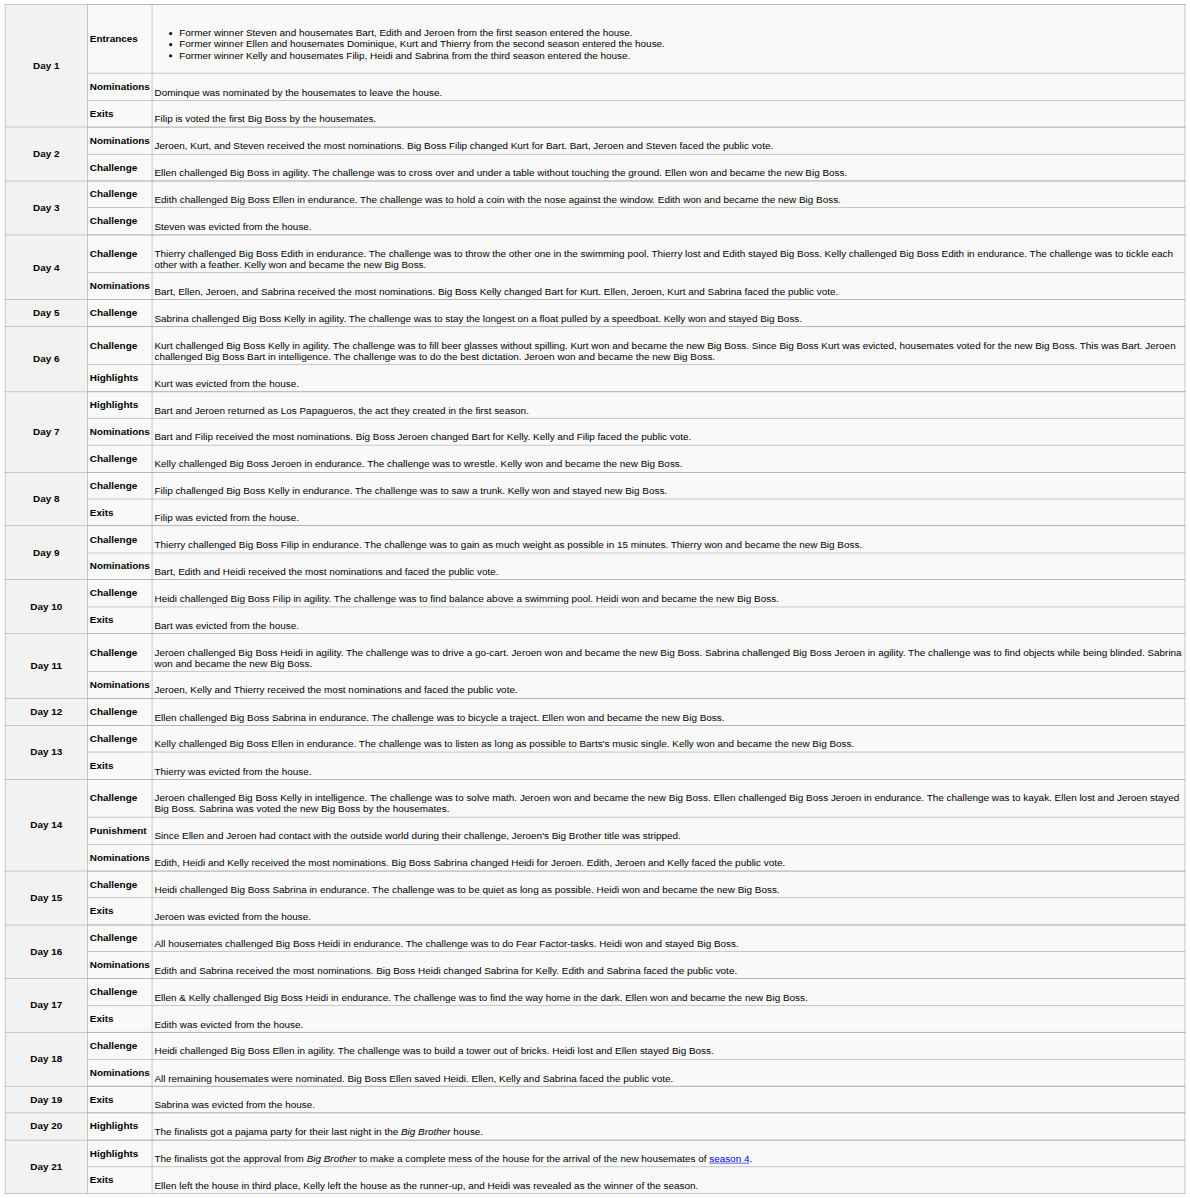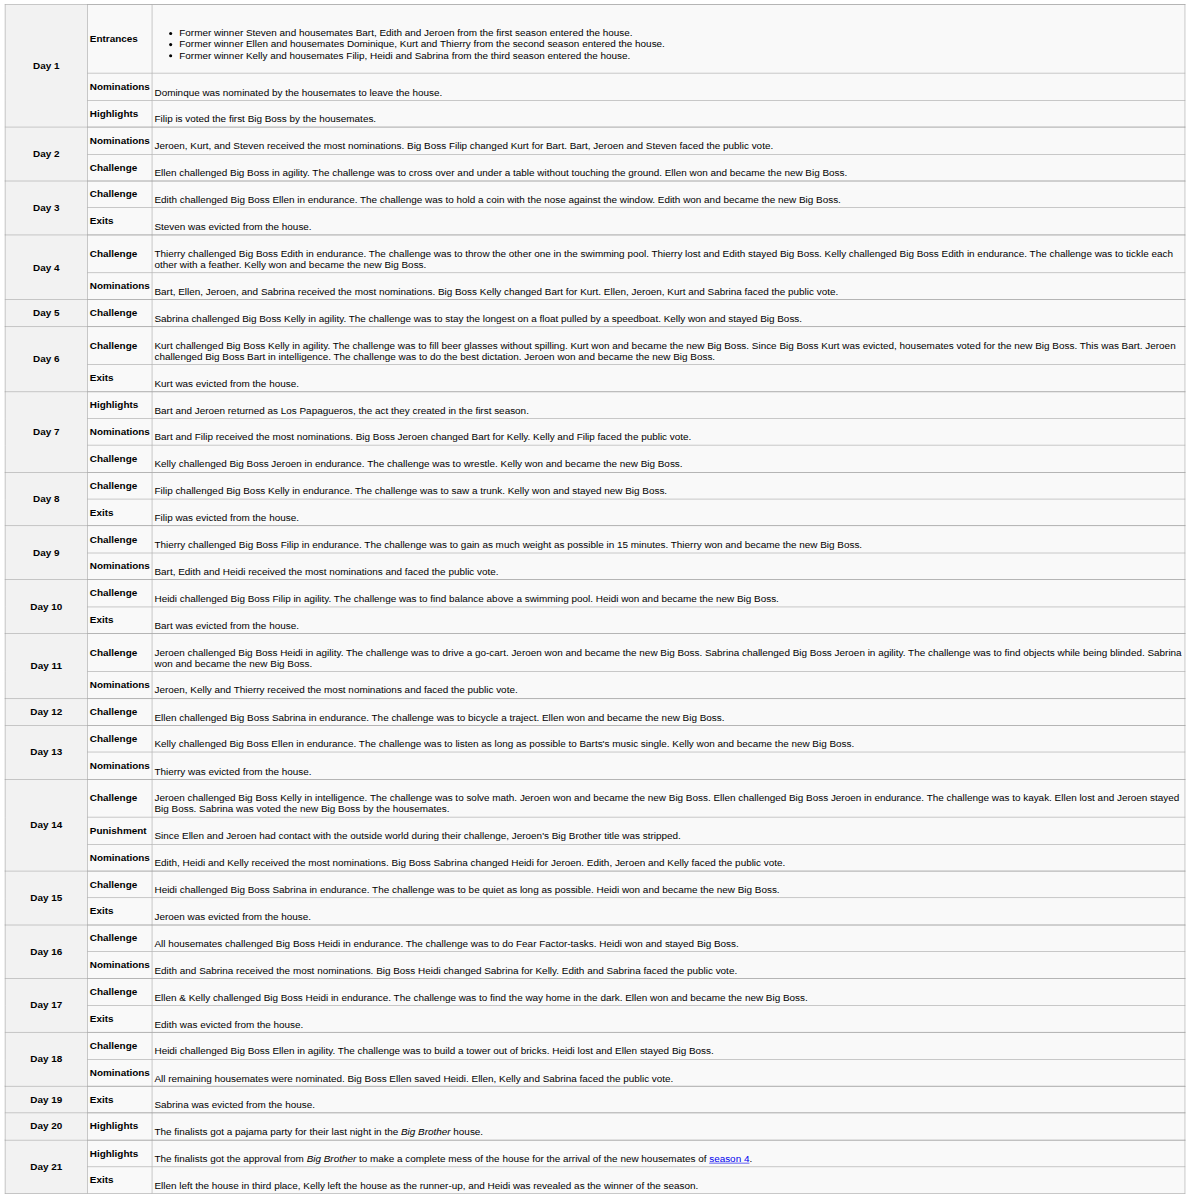Filip is voted the first Big Boss by the housemates. | column 2: Exits -> Highlights
Steven was evicted from the house. | column 2: Challenge -> Exits
Kurt was evicted from the house. | column 2: Highlights -> Exits
Thierry was evicted from the house. | column 2: Exits -> Nominations
